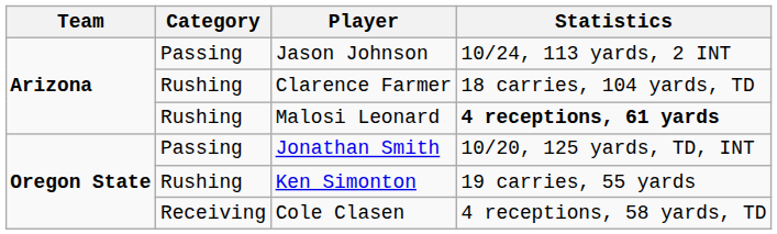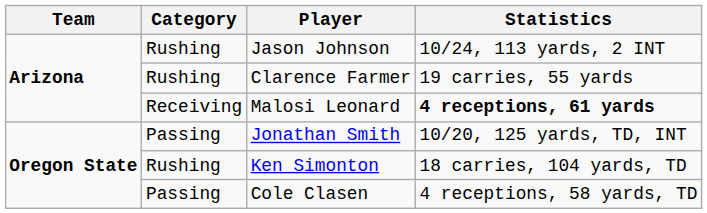Jason Johnson | Category: Passing -> Rushing
Clarence Farmer | Statistics: 18 carries, 104 yards, TD -> 19 carries, 55 yards
Malosi Leonard | Category: Rushing -> Receiving
Ken Simonton | Statistics: 19 carries, 55 yards -> 18 carries, 104 yards, TD
Cole Clasen | Category: Receiving -> Passing
